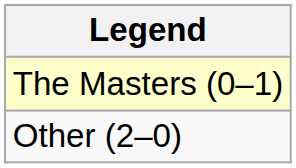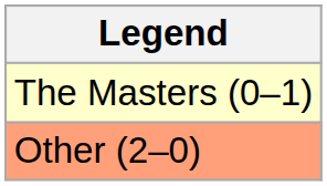row 3 | column 1: no background -> lightsalmon background
